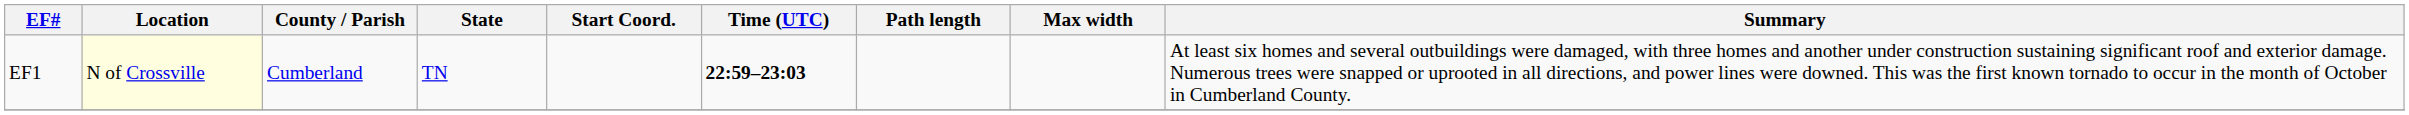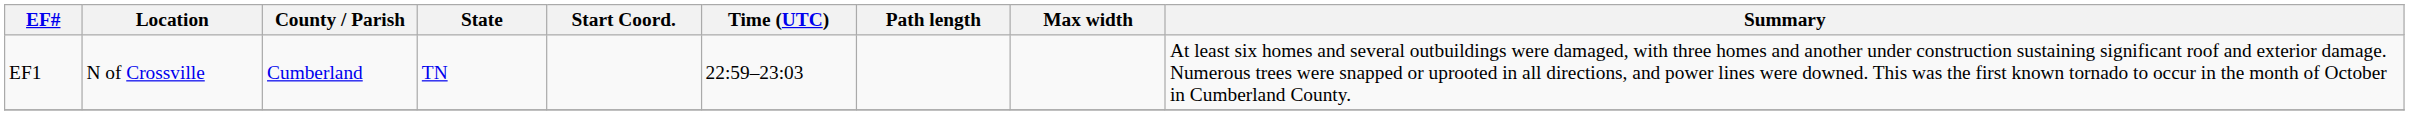EF1 | Location: lightyellow background -> no background
EF1 | Time (UTC): bold -> normal
